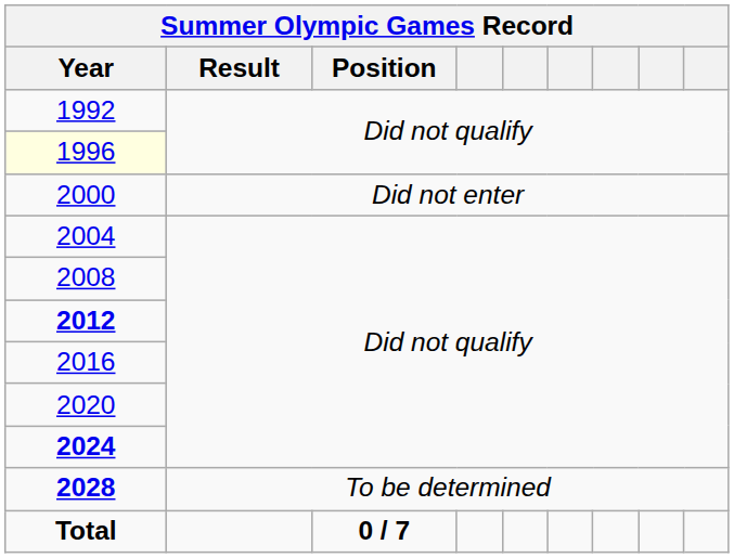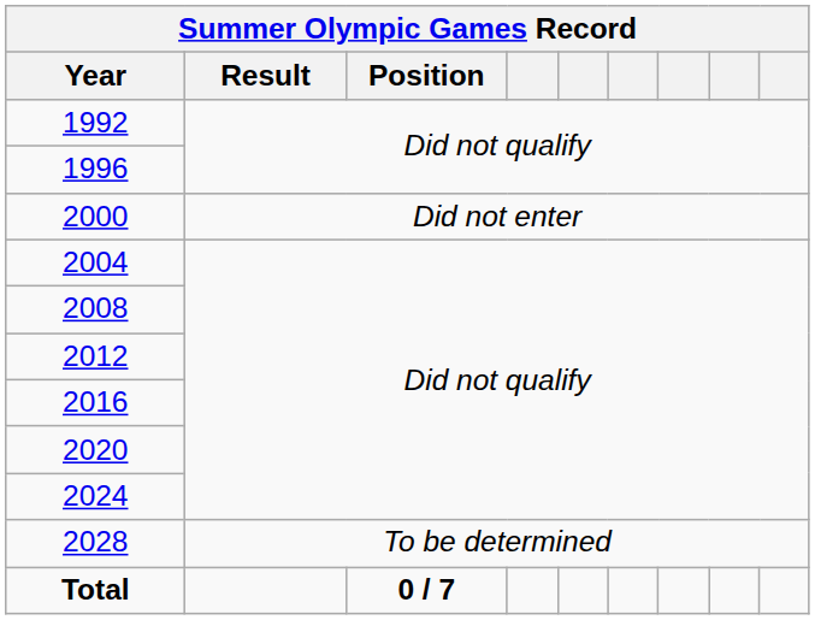1996 | Year: lightyellow background -> no background
2012 | Year: bold -> normal
2024 | Year: bold -> normal
2028 | Year: bold -> normal
